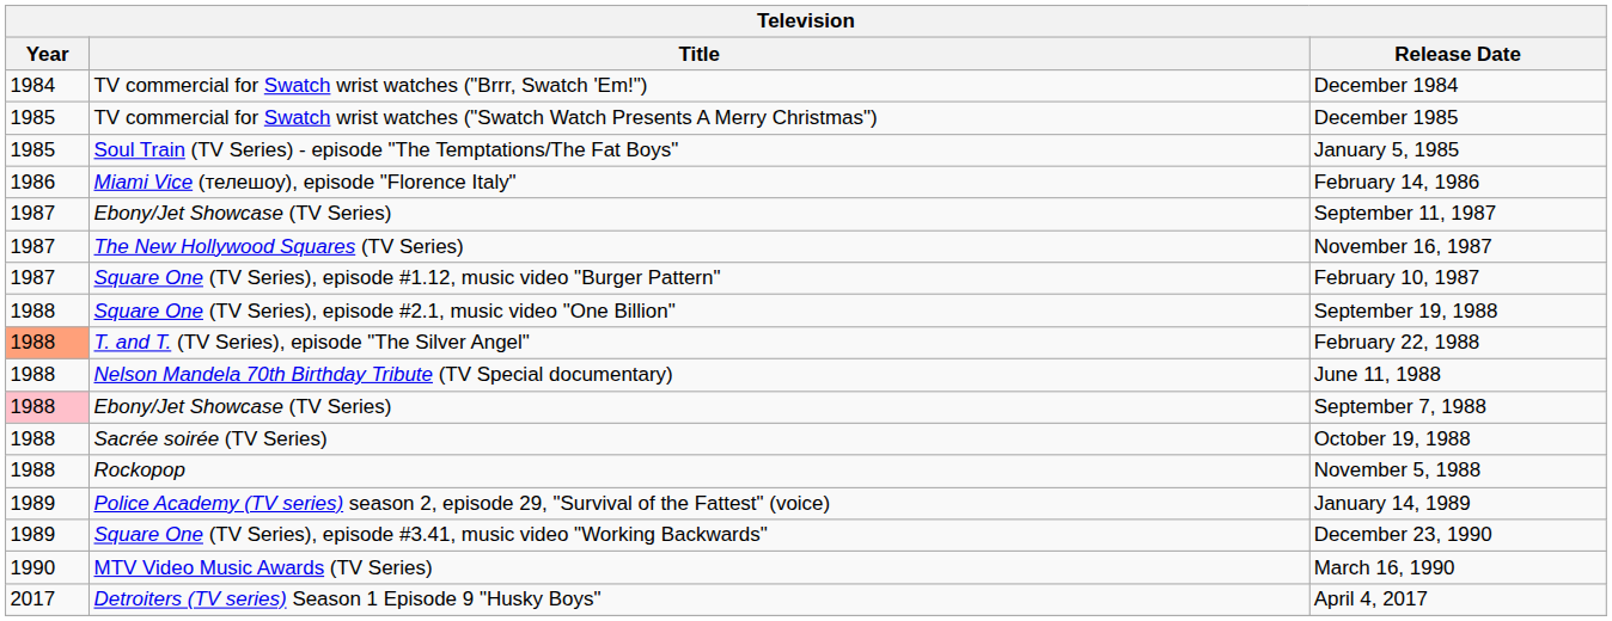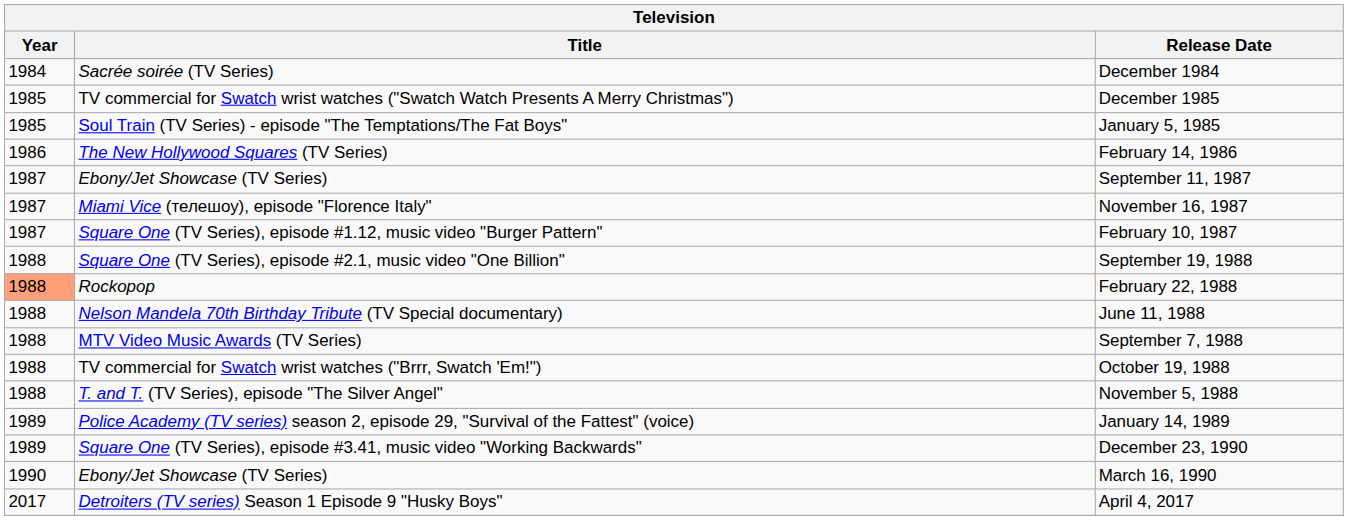December 1984 | Title: TV commercial for Swatch wrist watches ("Brrr, Swatch 'Em!") -> Sacrée soirée (TV Series)
February 14, 1986 | Title: Miami Vice (телешоу), episode "Florence Italy" -> The New Hollywood Squares (TV Series)
November 16, 1987 | Title: The New Hollywood Squares (TV Series) -> Miami Vice (телешоу), episode "Florence Italy"
February 22, 1988 | Title: T. and T. (TV Series), episode "The Silver Angel" -> Rockopop
September 7, 1988 | Year: pink background -> no background
September 7, 1988 | Title: Ebony/Jet Showcase (TV Series) -> MTV Video Music Awards (TV Series)
October 19, 1988 | Title: Sacrée soirée (TV Series) -> TV commercial for Swatch wrist watches ("Brrr, Swatch 'Em!")
November 5, 1988 | Title: Rockopop -> T. and T. (TV Series), episode "The Silver Angel"
March 16, 1990 | Title: MTV Video Music Awards (TV Series) -> Ebony/Jet Showcase (TV Series)
